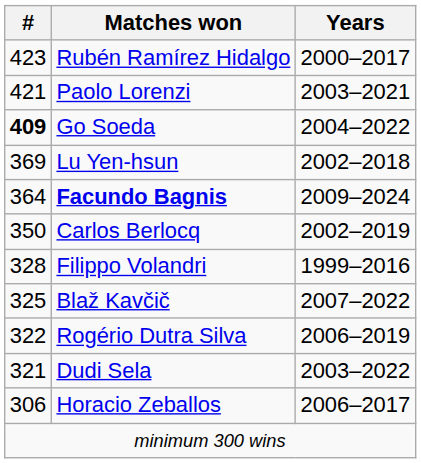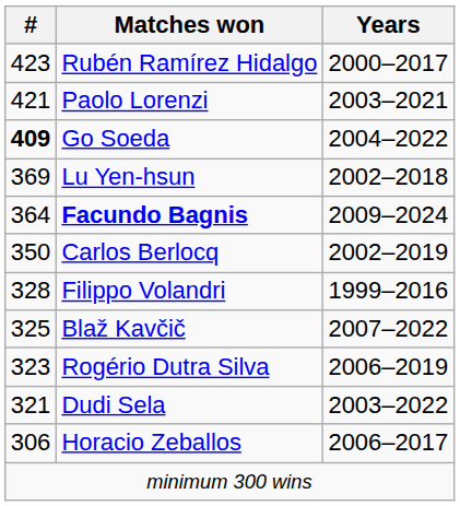Rogério Dutra Silva | #: 322 -> 323
